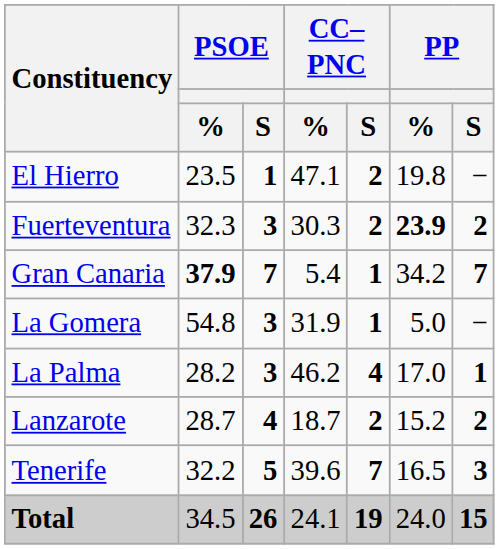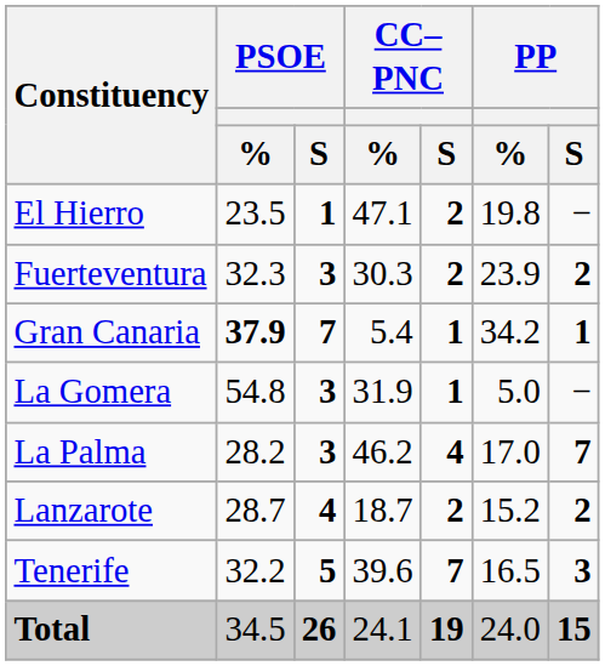Fuerteventura | PP / %: bold -> normal
Gran Canaria | PP / S: 7 -> 1
La Palma | PP / S: 1 -> 7
